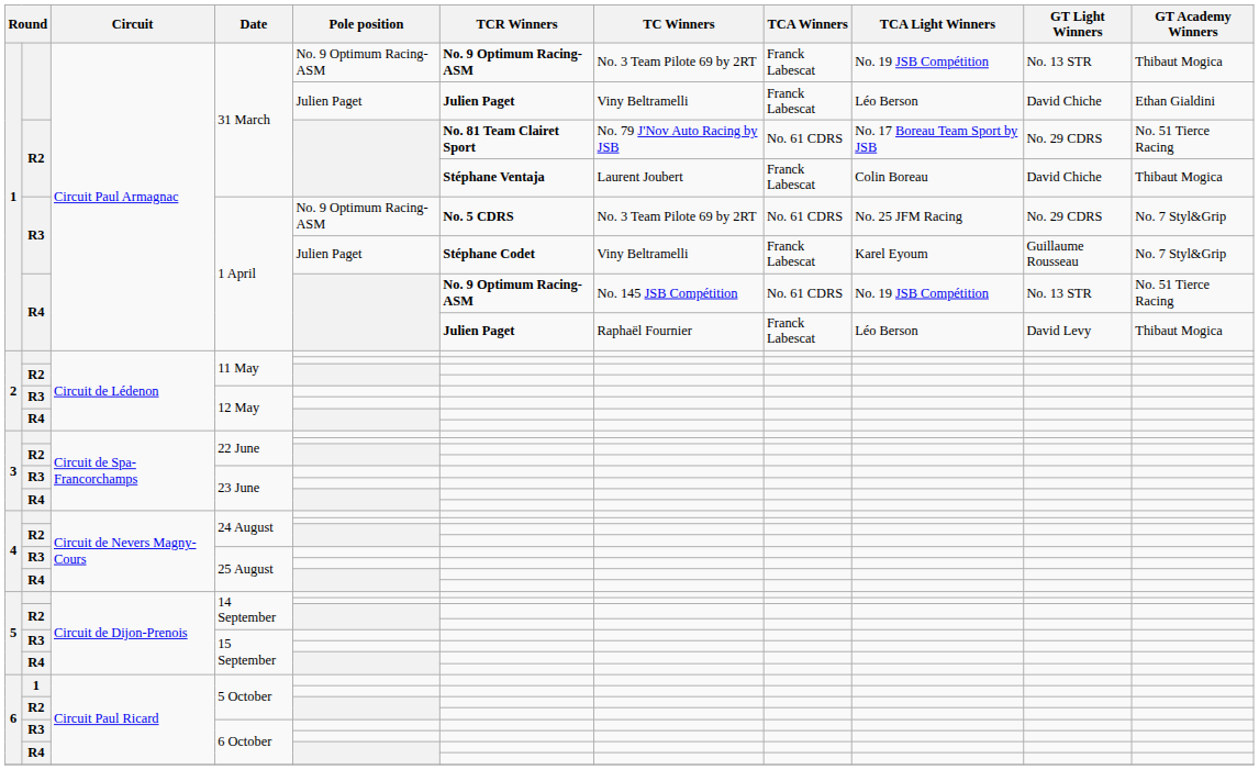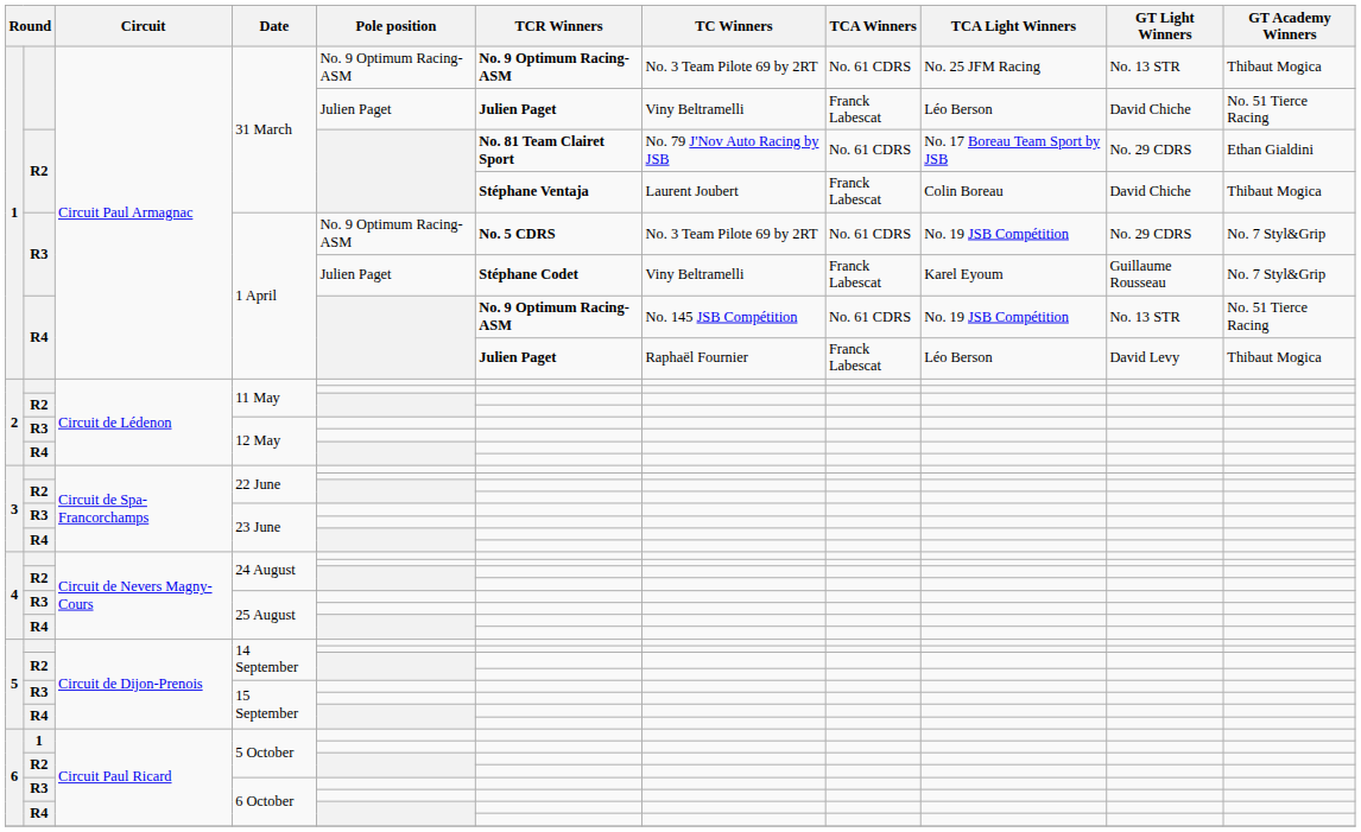row 2 | TCA Winners: Franck Labescat -> No. 61 CDRS
row 2 | TCA Light Winners: No. 19 JSB Compétition -> No. 25 JFM Racing
row 3 | GT Academy Winners: Ethan Gialdini -> No. 51 Tierce Racing
row 4 | GT Academy Winners: No. 51 Tierce Racing -> Ethan Gialdini
row 6 | TCA Light Winners: No. 25 JFM Racing -> No. 19 JSB Compétition
